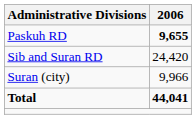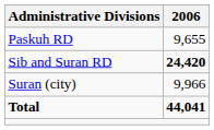Paskuh RD | 2006: bold -> normal
Sib and Suran RD | 2006: normal -> bold
